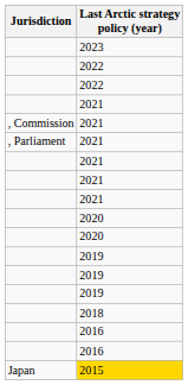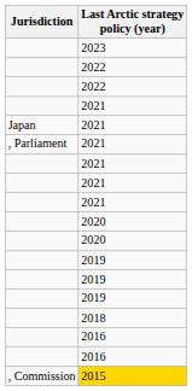row 6 | Jurisdiction: , Commission -> Japan
row 19 | Jurisdiction: Japan -> , Commission
